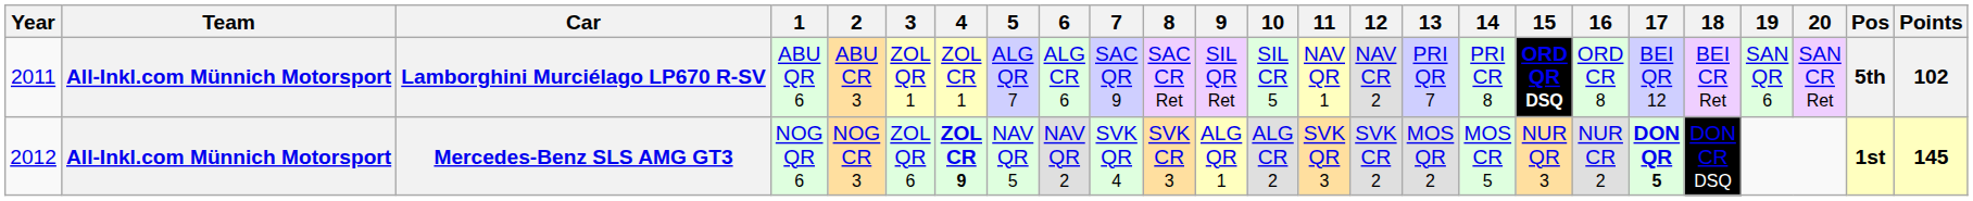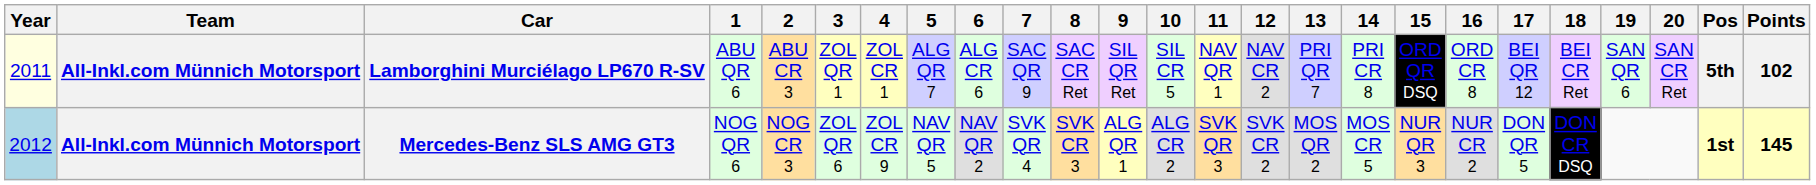row 2 | Year: no background -> lightyellow background
row 2 | 15: bold -> normal
row 3 | Year: no background -> lightblue background
row 3 | 4: bold -> normal
row 3 | 17: bold -> normal
